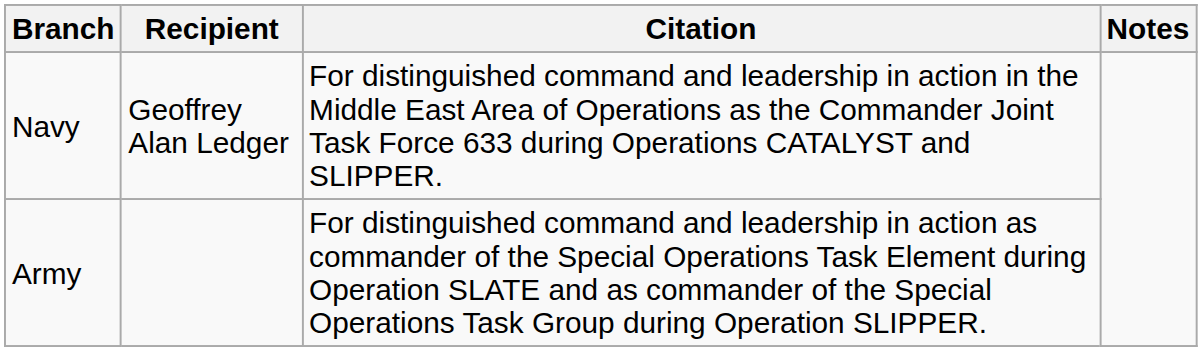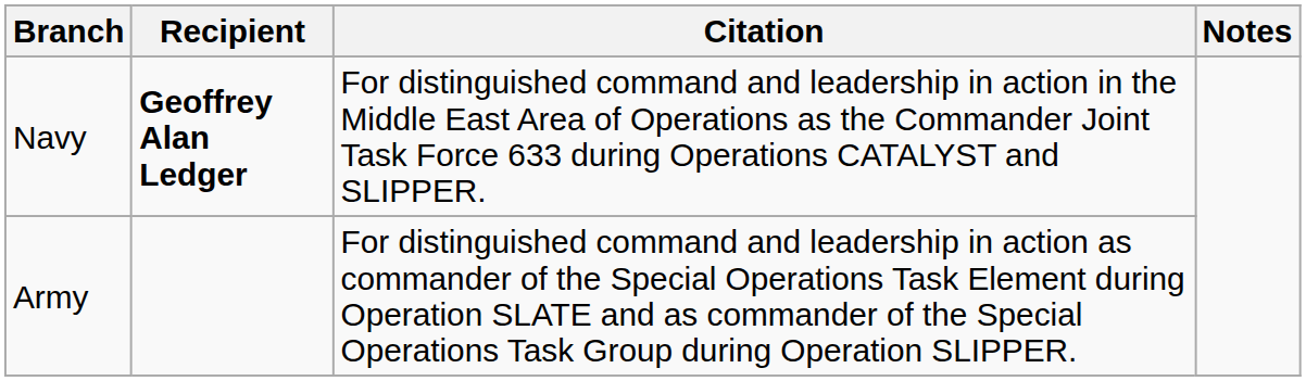Navy | Recipient: normal -> bold
